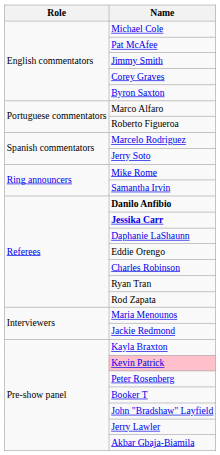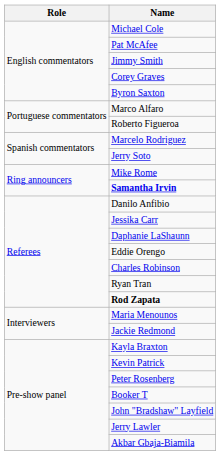Samantha Irvin | Name: normal -> bold
Danilo Anfibio | Name: bold -> normal
Jessika Carr | Name: bold -> normal
Rod Zapata | Name: normal -> bold
Kevin Patrick | Name: pink background -> no background
